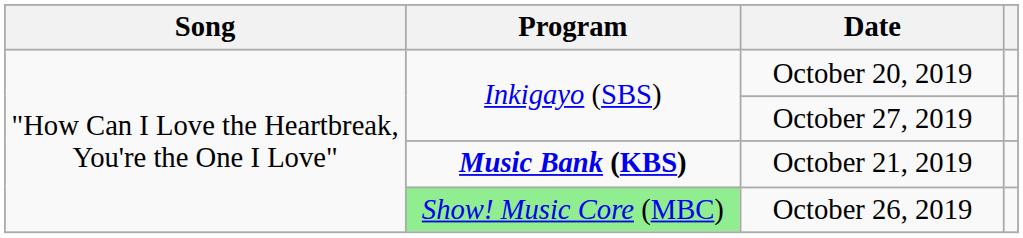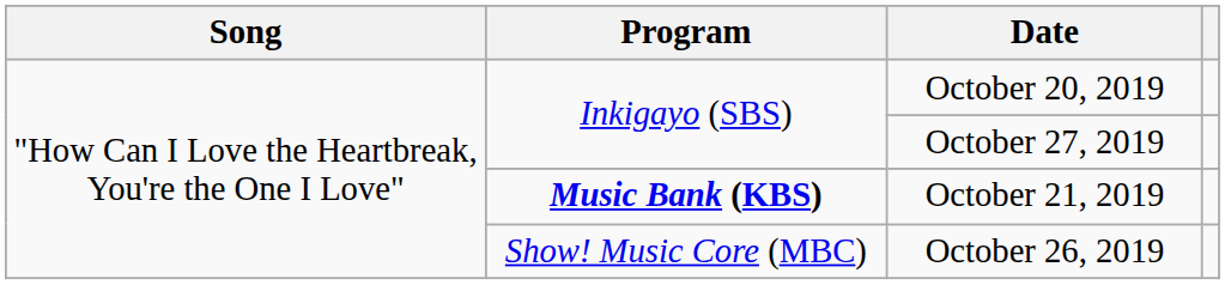October 26, 2019 | Program: lightgreen background -> no background
